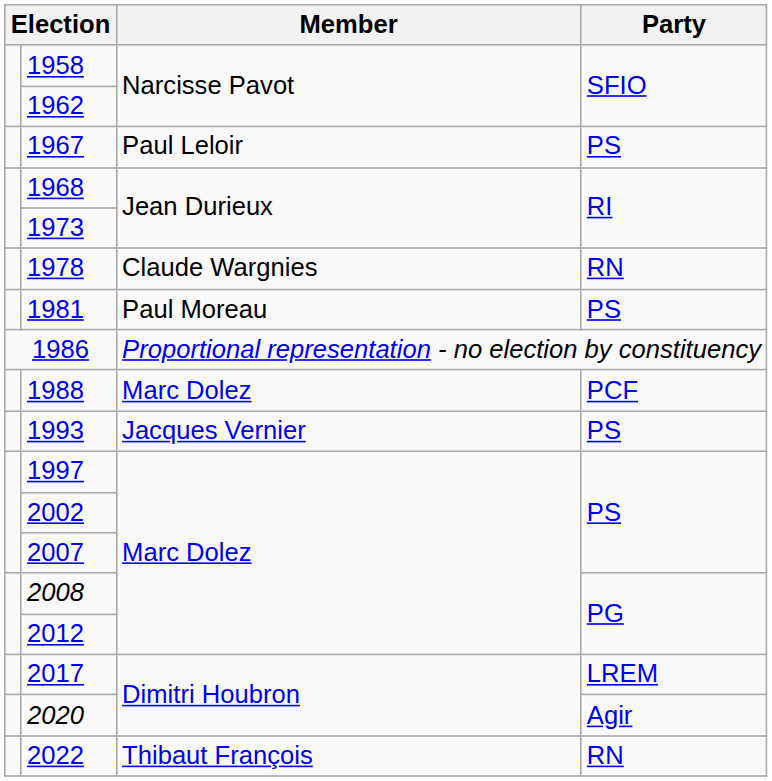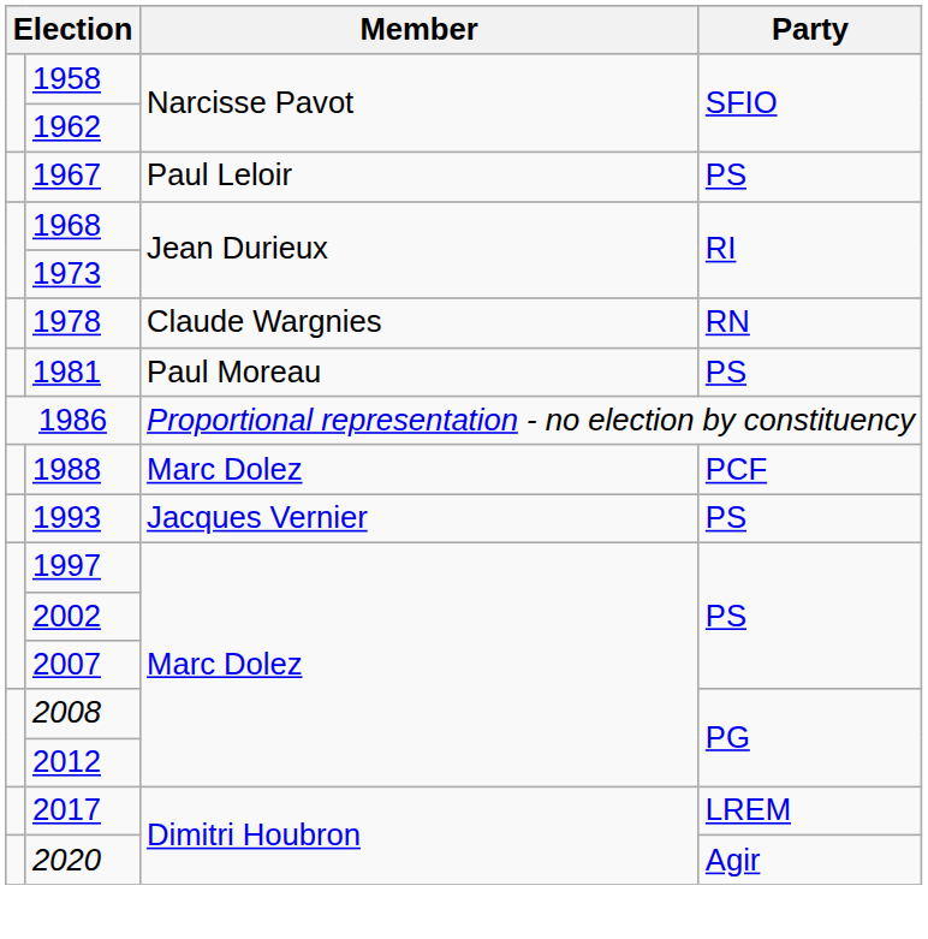- row: 2022 | Thibaut François | RN
